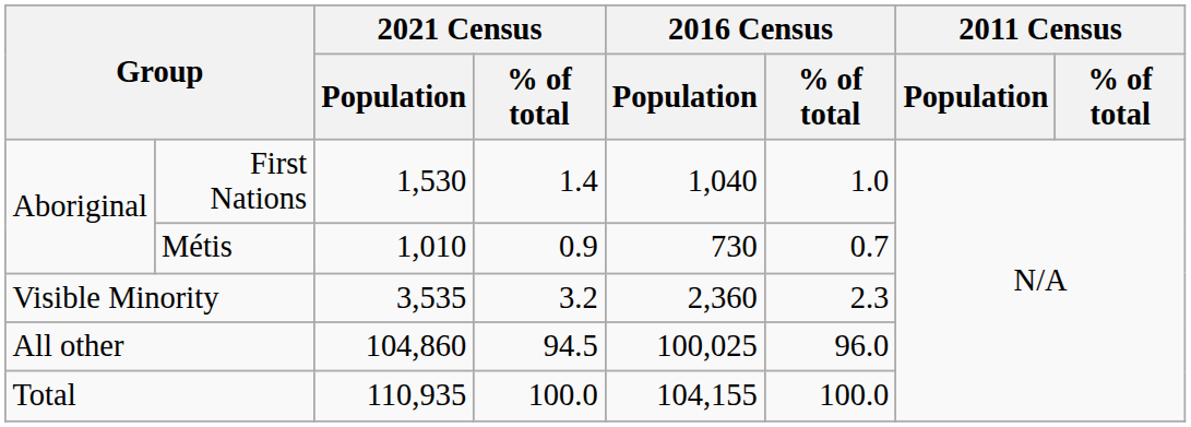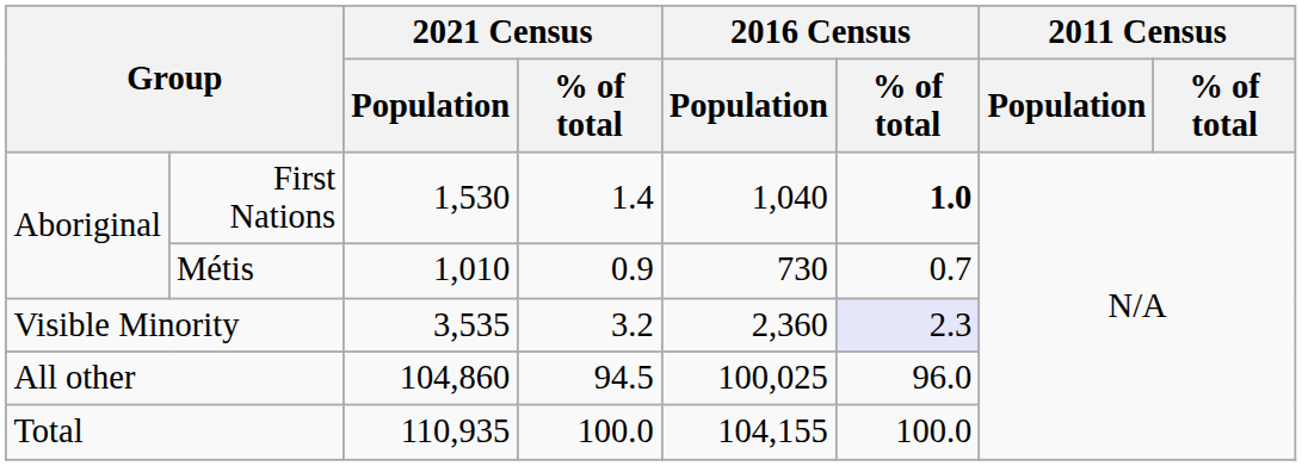First Nations | 2016 Census / % of total: normal -> bold
Visible Minority | 2016 Census / % of total: no background -> lavender background
